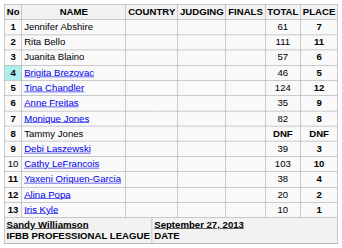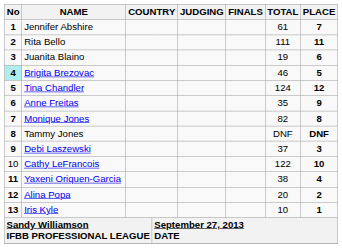Juanita Blaino | TOTAL: 57 -> 19
Tammy Jones | TOTAL: bold -> normal
Debi Laszewski | TOTAL: 39 -> 37
Cathy LeFrancois | TOTAL: 103 -> 122
